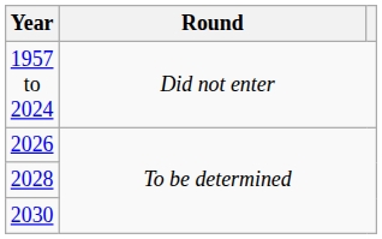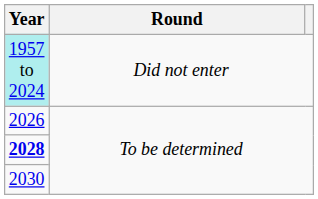1957 to 2024 | Year: no background -> paleturquoise background
2028 | Year: normal -> bold
